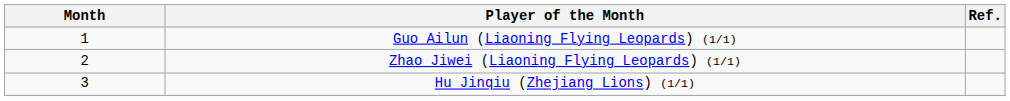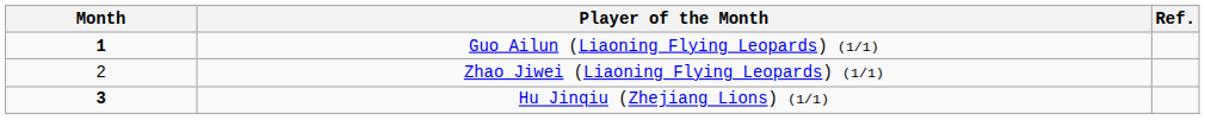Guo Ailun (Liaoning Flying Leopards) (1/1) | Month: normal -> bold
Hu Jinqiu (Zhejiang Lions) (1/1) | Month: normal -> bold
